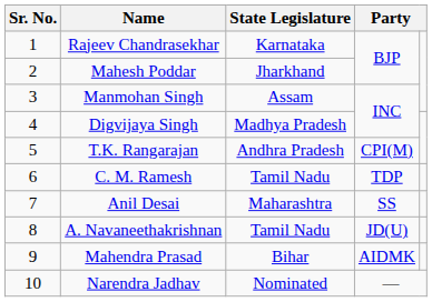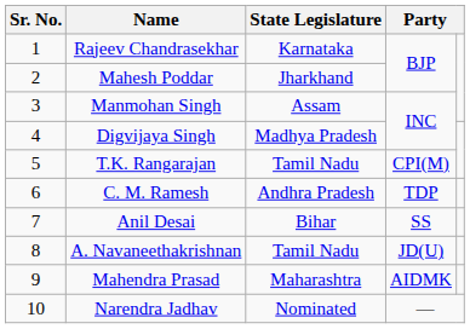T.K. Rangarajan | State Legislature: Andhra Pradesh -> Tamil Nadu
C. M. Ramesh | State Legislature: Tamil Nadu -> Andhra Pradesh
Anil Desai | State Legislature: Maharashtra -> Bihar
Mahendra Prasad | State Legislature: Bihar -> Maharashtra
